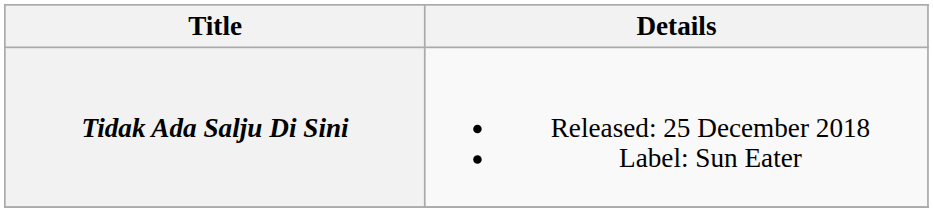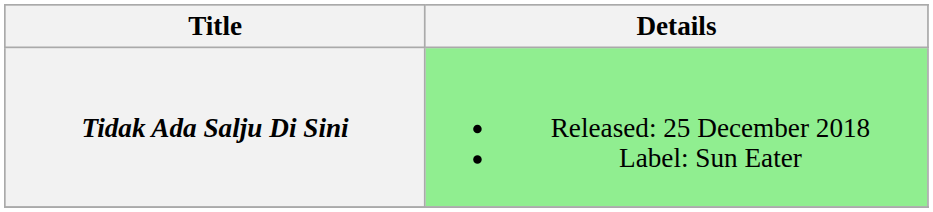Tidak Ada Salju Di Sini | Details: no background -> lightgreen background
